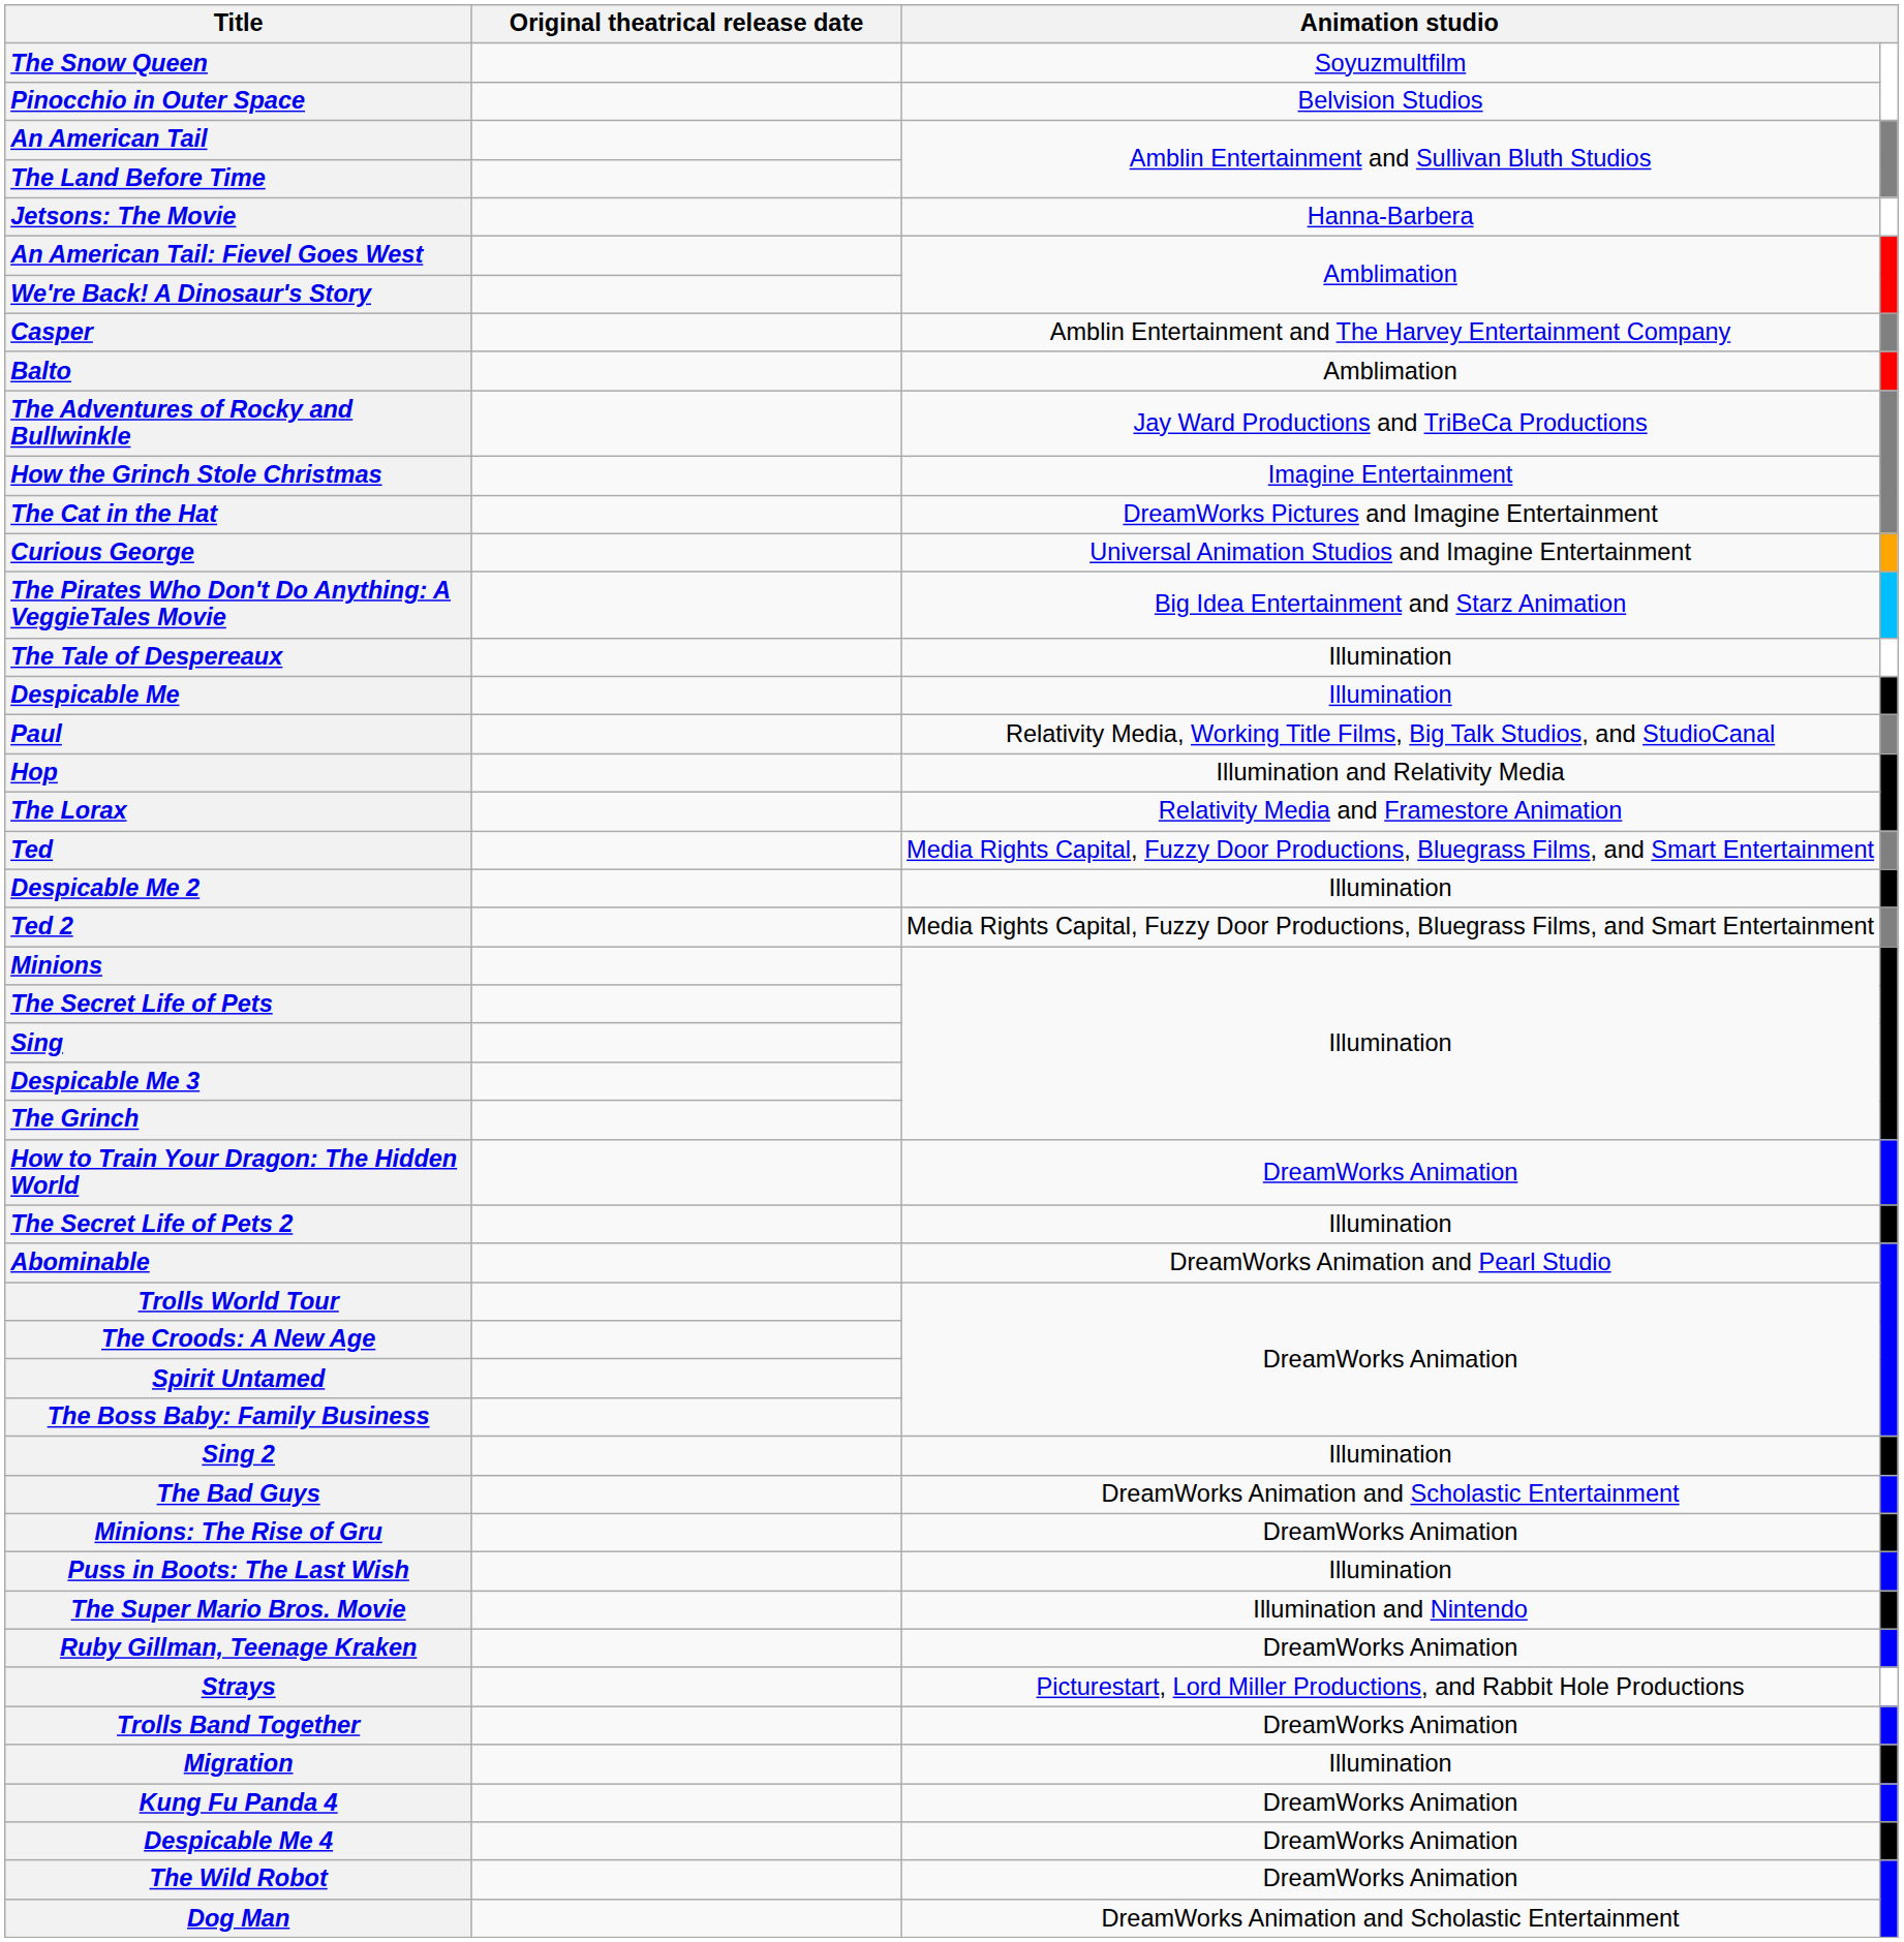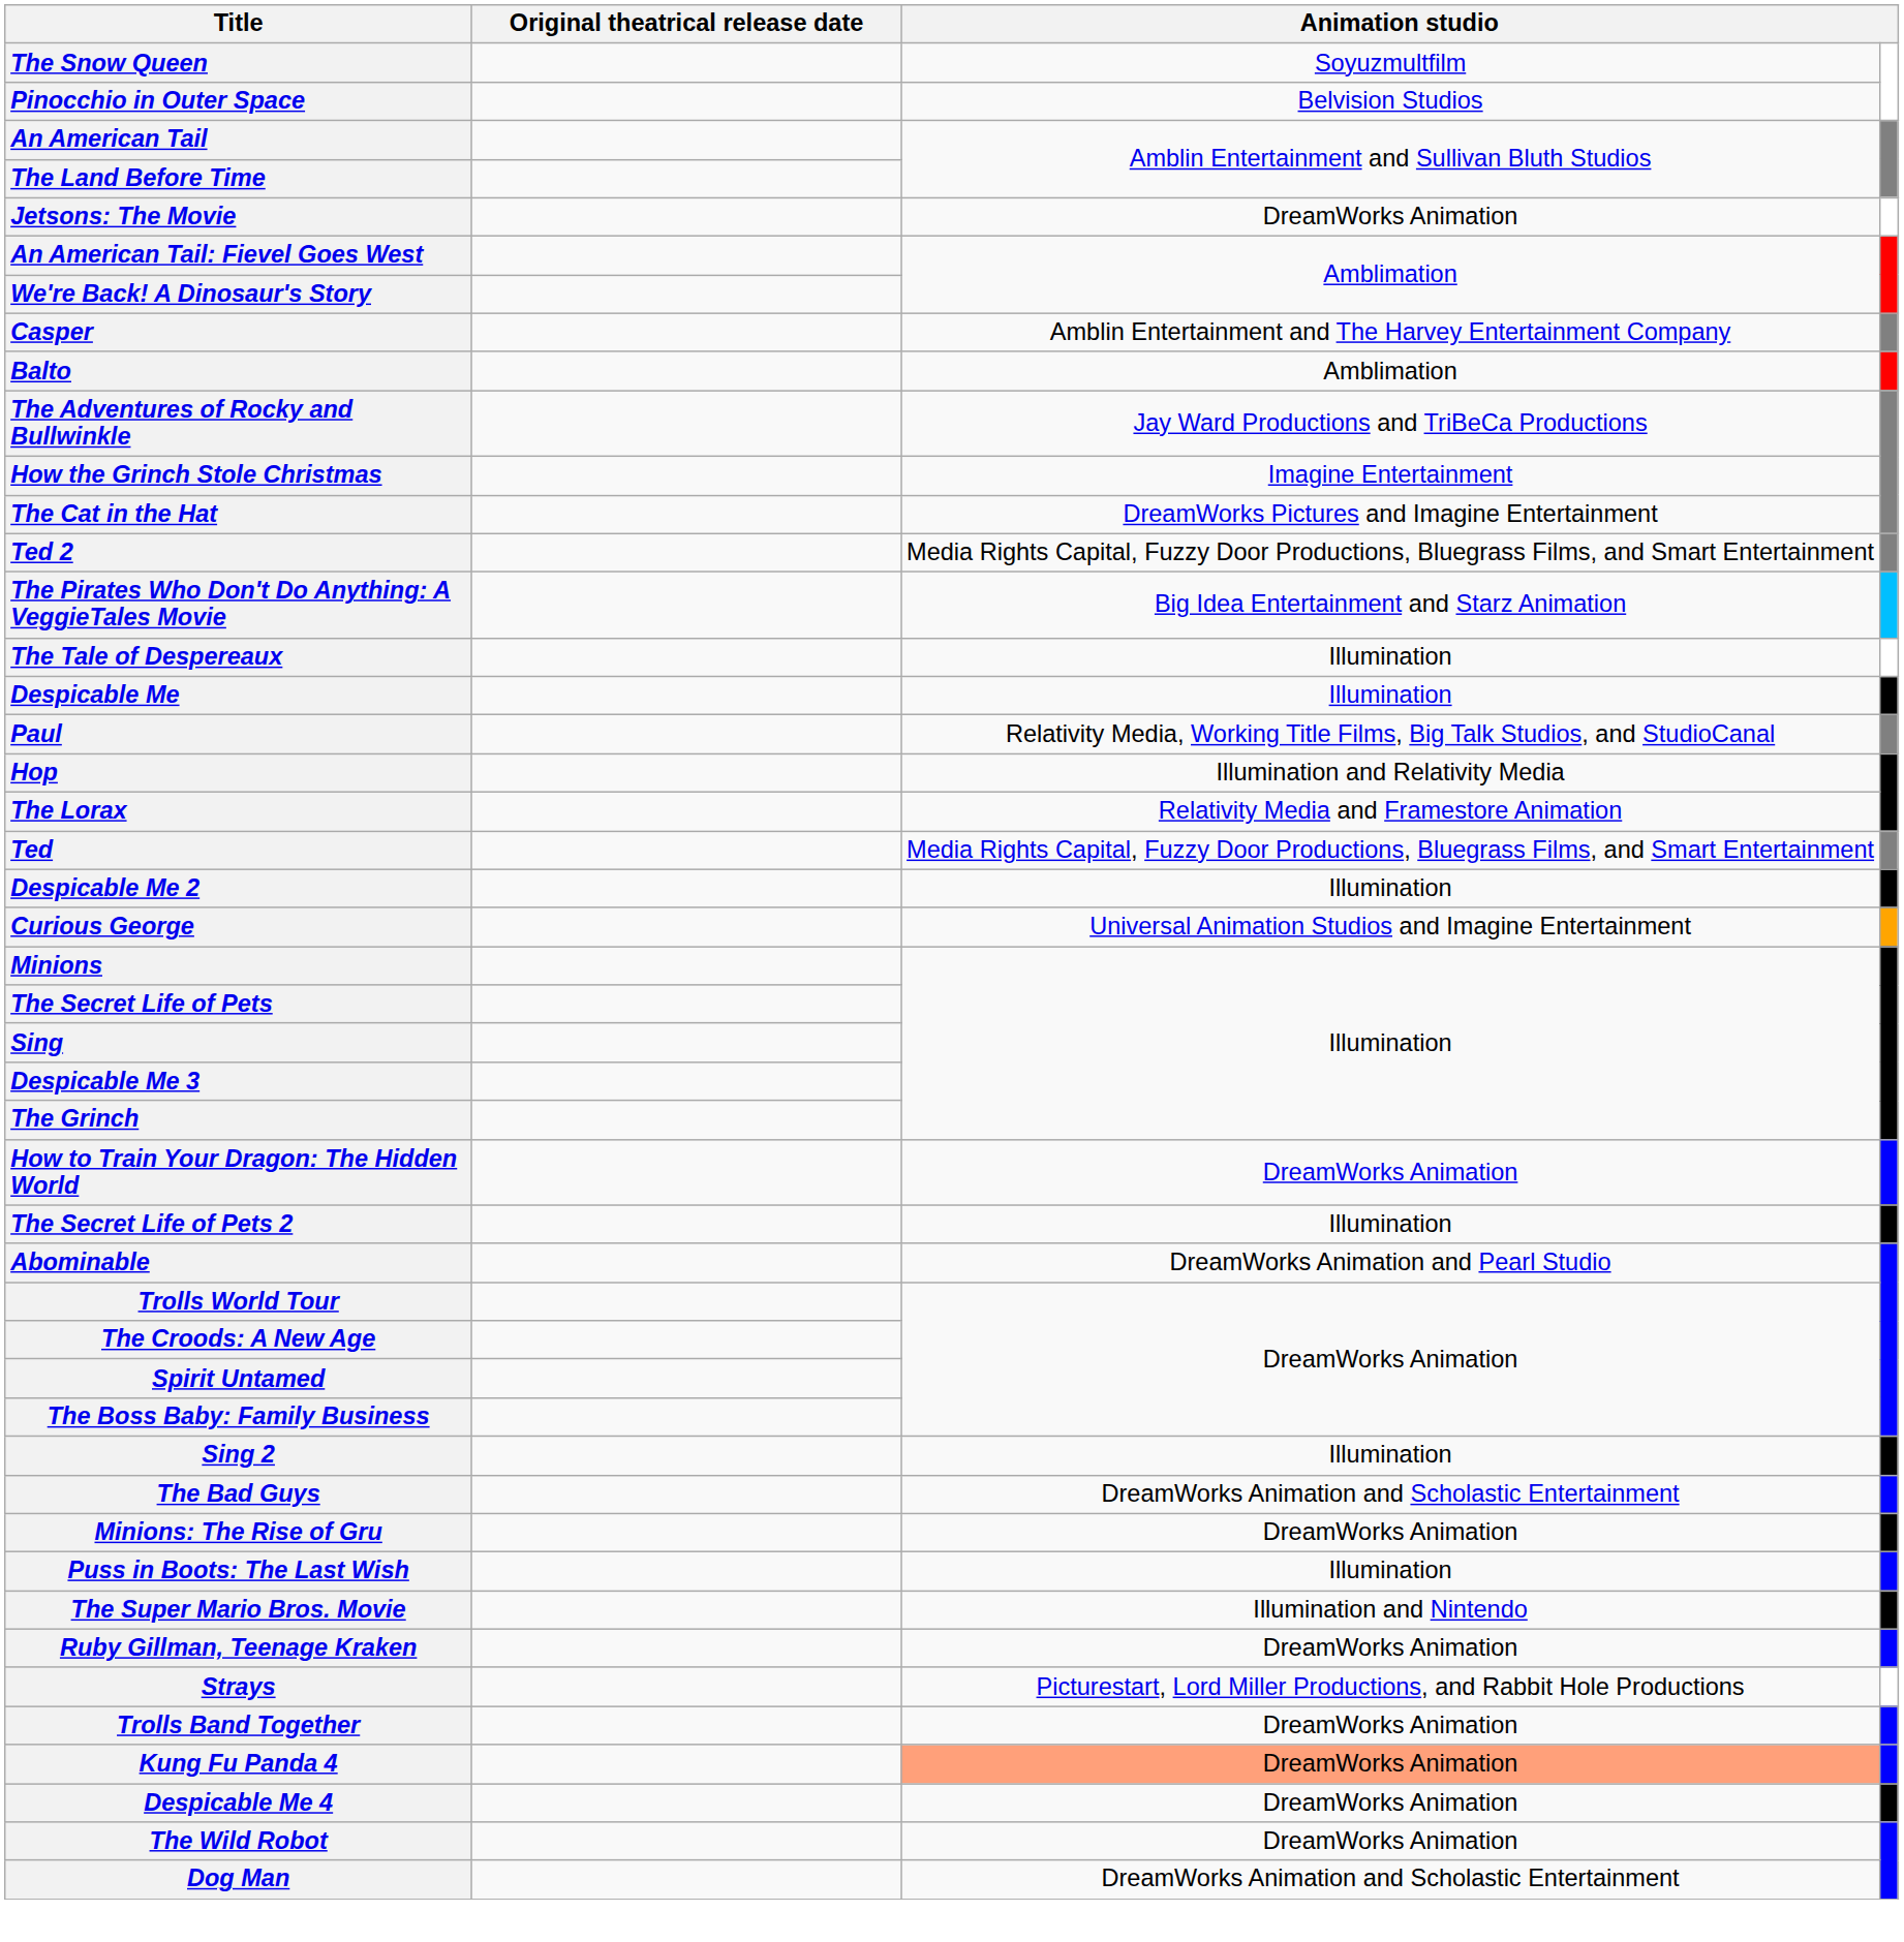Jetsons: The Movie | column 3: Hanna-Barbera -> DreamWorks Animation
rows swapped: Curious George <-> Ted 2
- row: Migration | Illumination
Kung Fu Panda 4 | column 3: no background -> lightsalmon background
